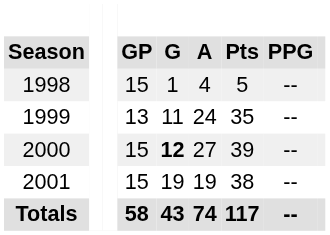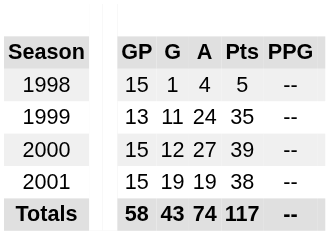2000 | G: bold -> normal
